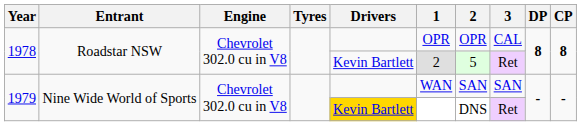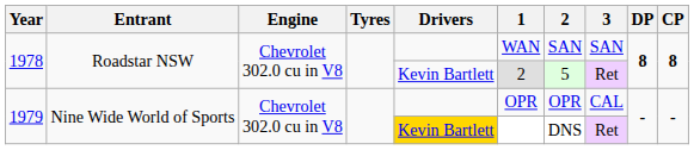row 2 | 1: OPR -> WAN
row 2 | 2: OPR -> SAN
row 2 | 3: CAL -> SAN
row 4 | 1: WAN -> OPR
row 4 | 2: SAN -> OPR
row 4 | 3: SAN -> CAL
